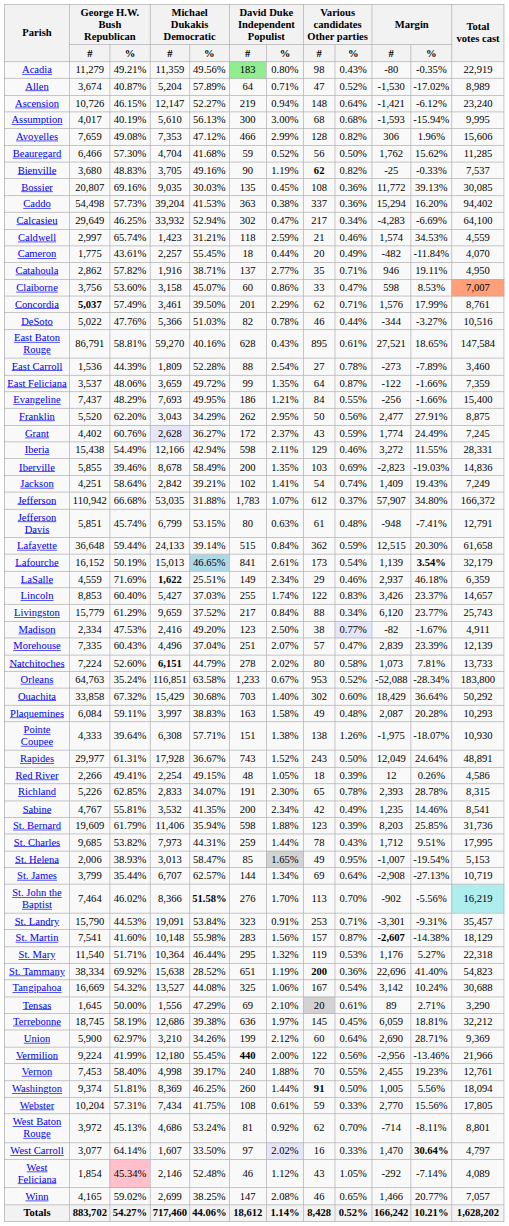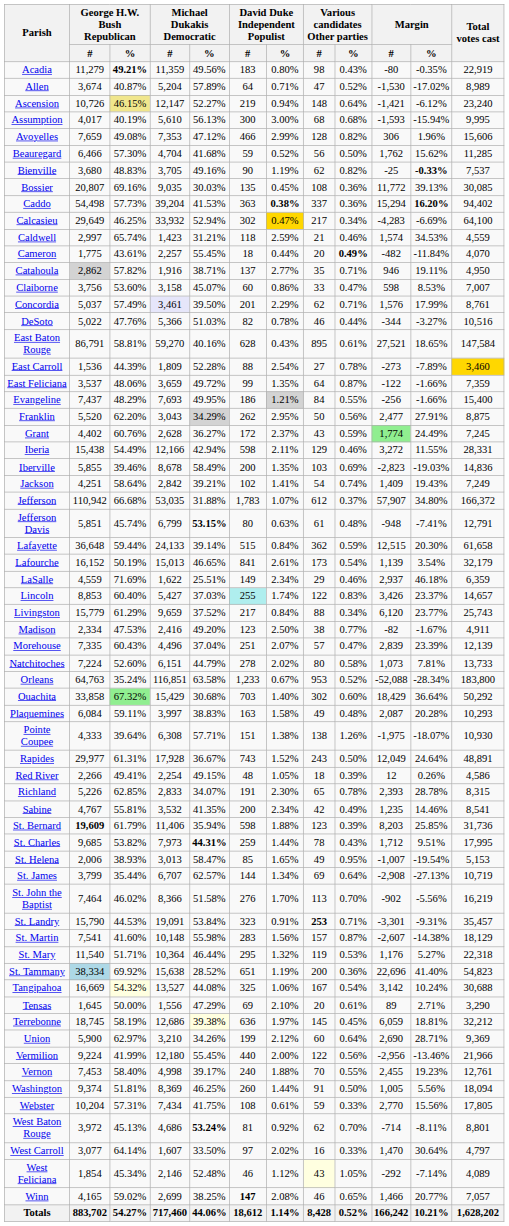Acadia | George H.W. Bush Republican / %: normal -> bold
Acadia | David Duke Independent Populist / #: lightgreen background -> no background
Ascension | George H.W. Bush Republican / %: no background -> khaki background
Bienville | Various candidates Other parties / #: bold -> normal
Bienville | Margin / %: normal -> bold
Caddo | David Duke Independent Populist / %: normal -> bold
Caddo | Margin / %: normal -> bold
Calcasieu | David Duke Independent Populist / %: no background -> gold background
Cameron | Various candidates Other parties / %: normal -> bold
Catahoula | George H.W. Bush Republican / #: no background -> lightgrey background
Claiborne | Total votes cast: lightsalmon background -> no background
Concordia | George H.W. Bush Republican / #: bold -> normal
Concordia | Michael Dukakis Democratic / #: no background -> lavender background
East Carroll | Total votes cast: no background -> gold background
Evangeline | David Duke Independent Populist / %: no background -> lightgrey background
Franklin | Michael Dukakis Democratic / %: no background -> lightgrey background
Grant | Michael Dukakis Democratic / #: lavender background -> no background
Grant | Margin / #: no background -> lightgreen background
Jefferson Davis | Michael Dukakis Democratic / %: normal -> bold
Lafourche | Michael Dukakis Democratic / %: lightblue background -> no background
Lafourche | Margin / %: bold -> normal
LaSalle | Michael Dukakis Democratic / #: bold -> normal
Lincoln | David Duke Independent Populist / #: no background -> paleturquoise background
Madison | Various candidates Other parties / %: lavender background -> no background
Natchitoches | Michael Dukakis Democratic / #: bold -> normal
Ouachita | George H.W. Bush Republican / %: no background -> lightgreen background
St. Bernard | George H.W. Bush Republican / #: normal -> bold
St. Charles | Michael Dukakis Democratic / %: normal -> bold
St. Helena | David Duke Independent Populist / %: lightgrey background -> no background
St. John the Baptist | Michael Dukakis Democratic / %: bold -> normal
St. John the Baptist | Total votes cast: paleturquoise background -> no background
St. Landry | Various candidates Other parties / #: normal -> bold
St. Martin | Margin / #: bold -> normal
St. Tammany | George H.W. Bush Republican / #: no background -> lightblue background
St. Tammany | Various candidates Other parties / #: bold -> normal
Tangipahoa | George H.W. Bush Republican / %: no background -> lightyellow background
Tensas | Various candidates Other parties / #: lightgrey background -> no background
Terrebonne | Michael Dukakis Democratic / %: no background -> lightyellow background
Vermilion | David Duke Independent Populist / #: bold -> normal
Washington | Various candidates Other parties / #: bold -> normal
West Baton Rouge | Michael Dukakis Democratic / %: normal -> bold
West Carroll | David Duke Independent Populist / %: lavender background -> no background
West Carroll | Margin / %: bold -> normal
West Feliciana | George H.W. Bush Republican / %: pink background -> no background
West Feliciana | Various candidates Other parties / #: no background -> lightyellow background
Winn | David Duke Independent Populist / #: normal -> bold
